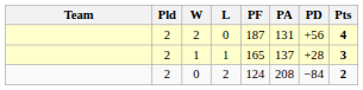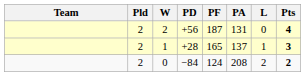columns swapped: L <-> PD
